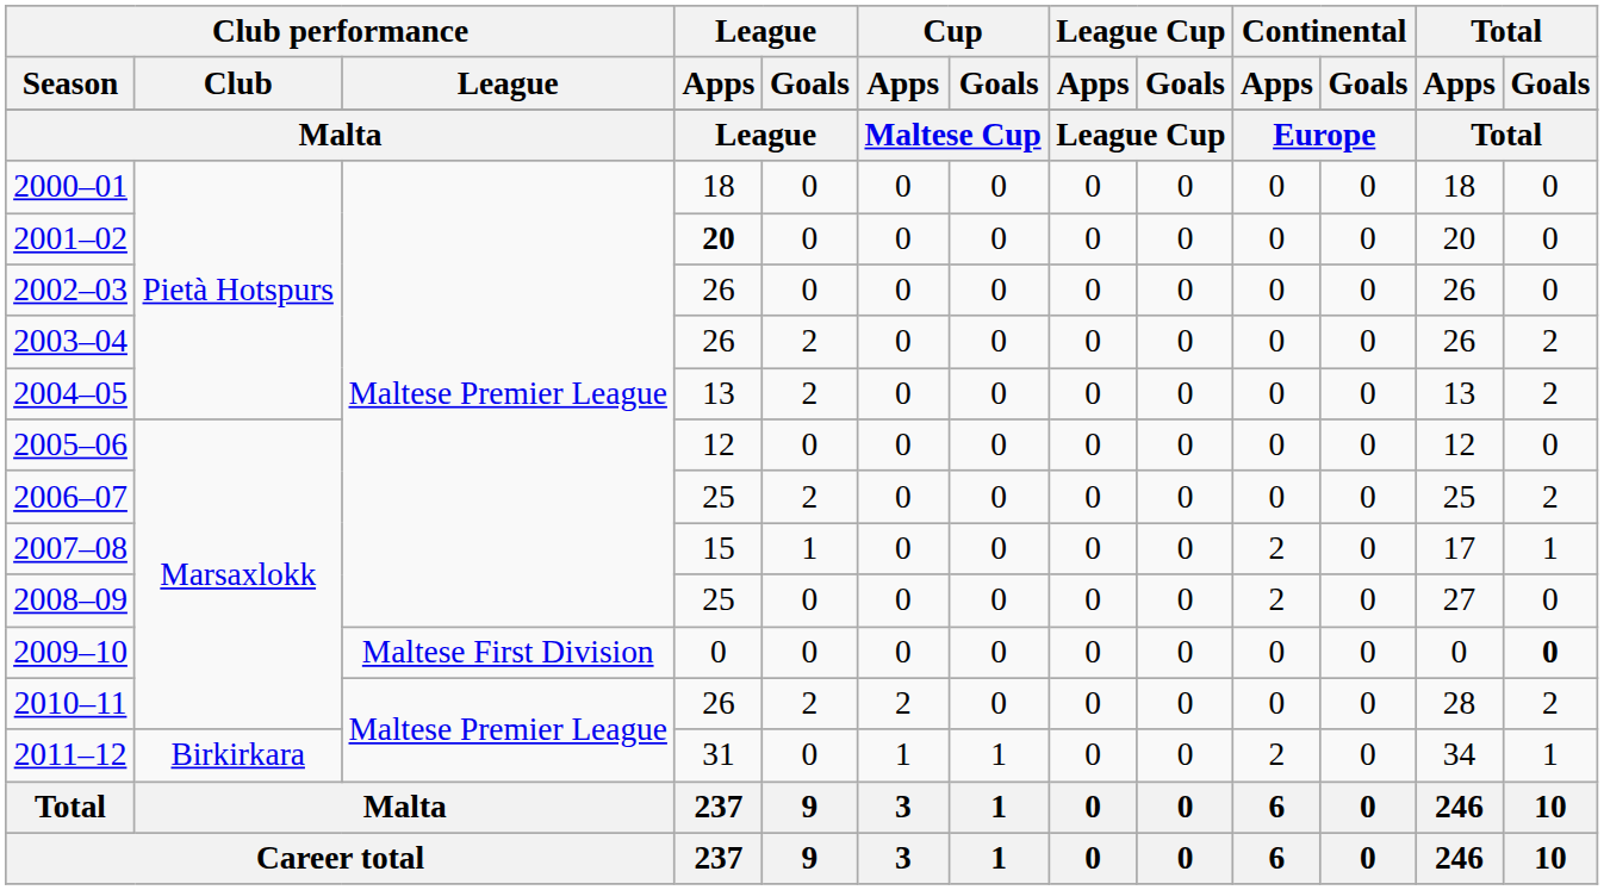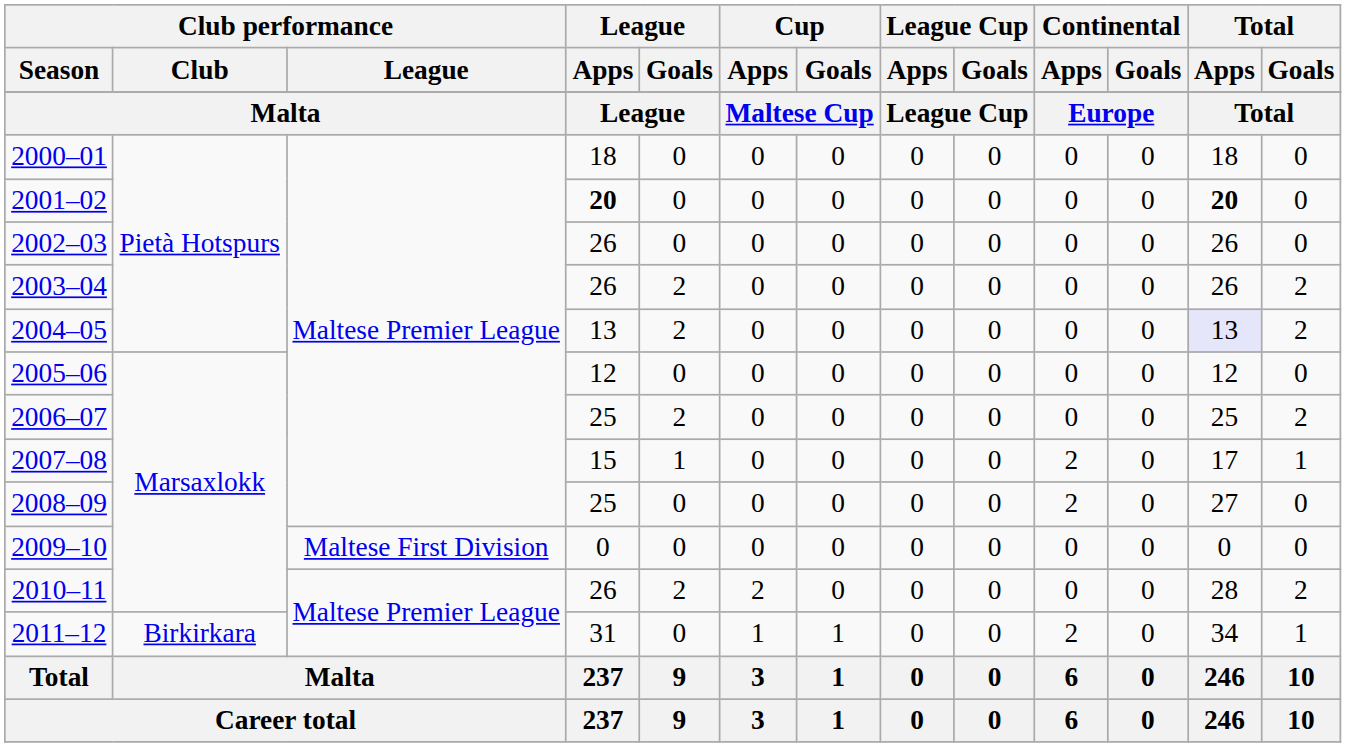2001–02 | Total / Apps: normal -> bold
2004–05 | Total / Apps: no background -> lavender background
2009–10 | Total / Goals: bold -> normal
